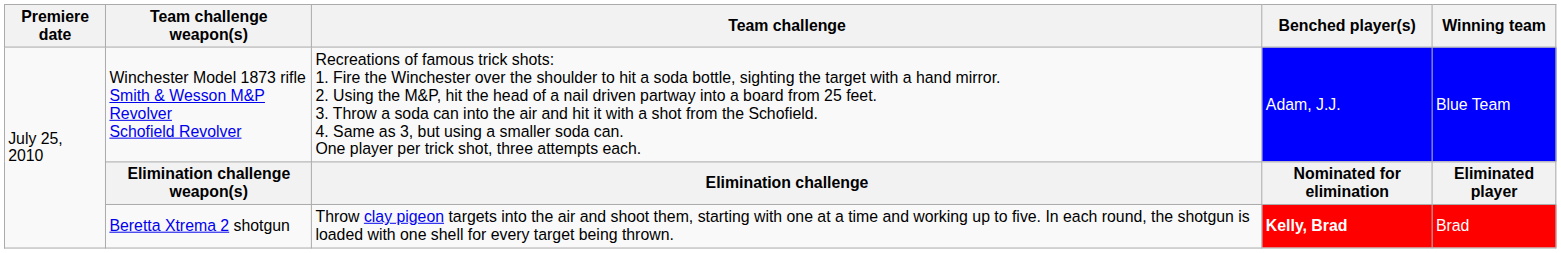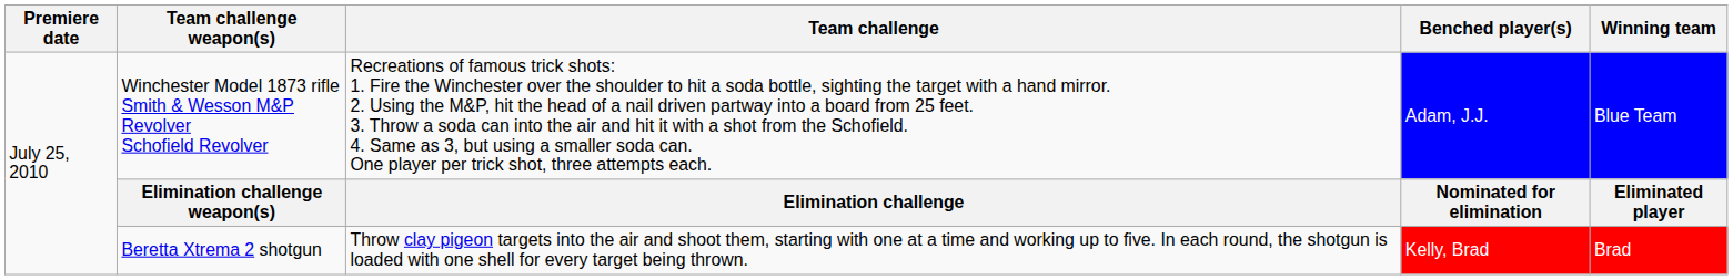Beretta Xtrema 2 shotgun | Benched player(s): bold -> normal
